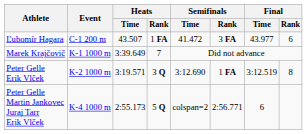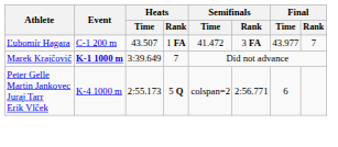Ľubomír Hagara | Final / Rank: 6 -> 7
Marek Krajčovič | Event: normal -> bold
- row: Peter Gelle Erik Vlček | K-2 1000 m | 3:19.571 | 3 Q | 3:12.690 | 1 FA | 3:12.519 | 8
